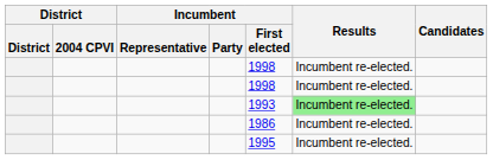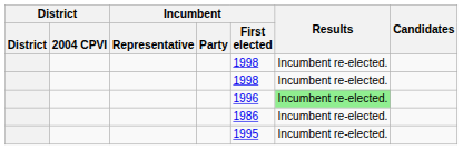row 5 | Incumbent / First elected: 1993 -> 1996
